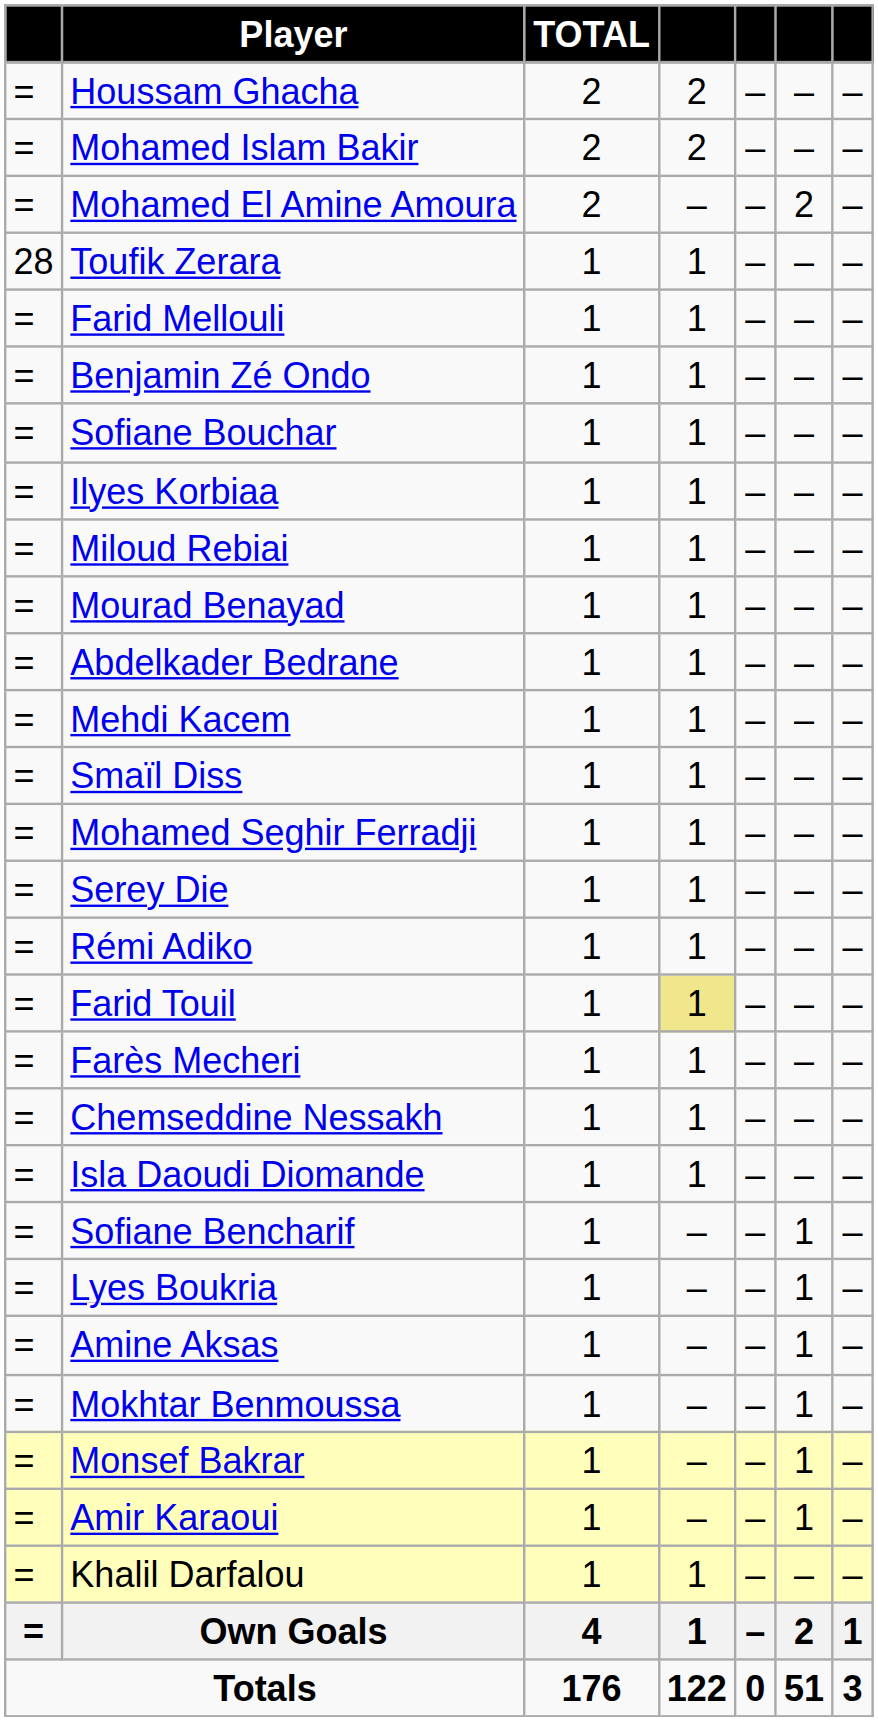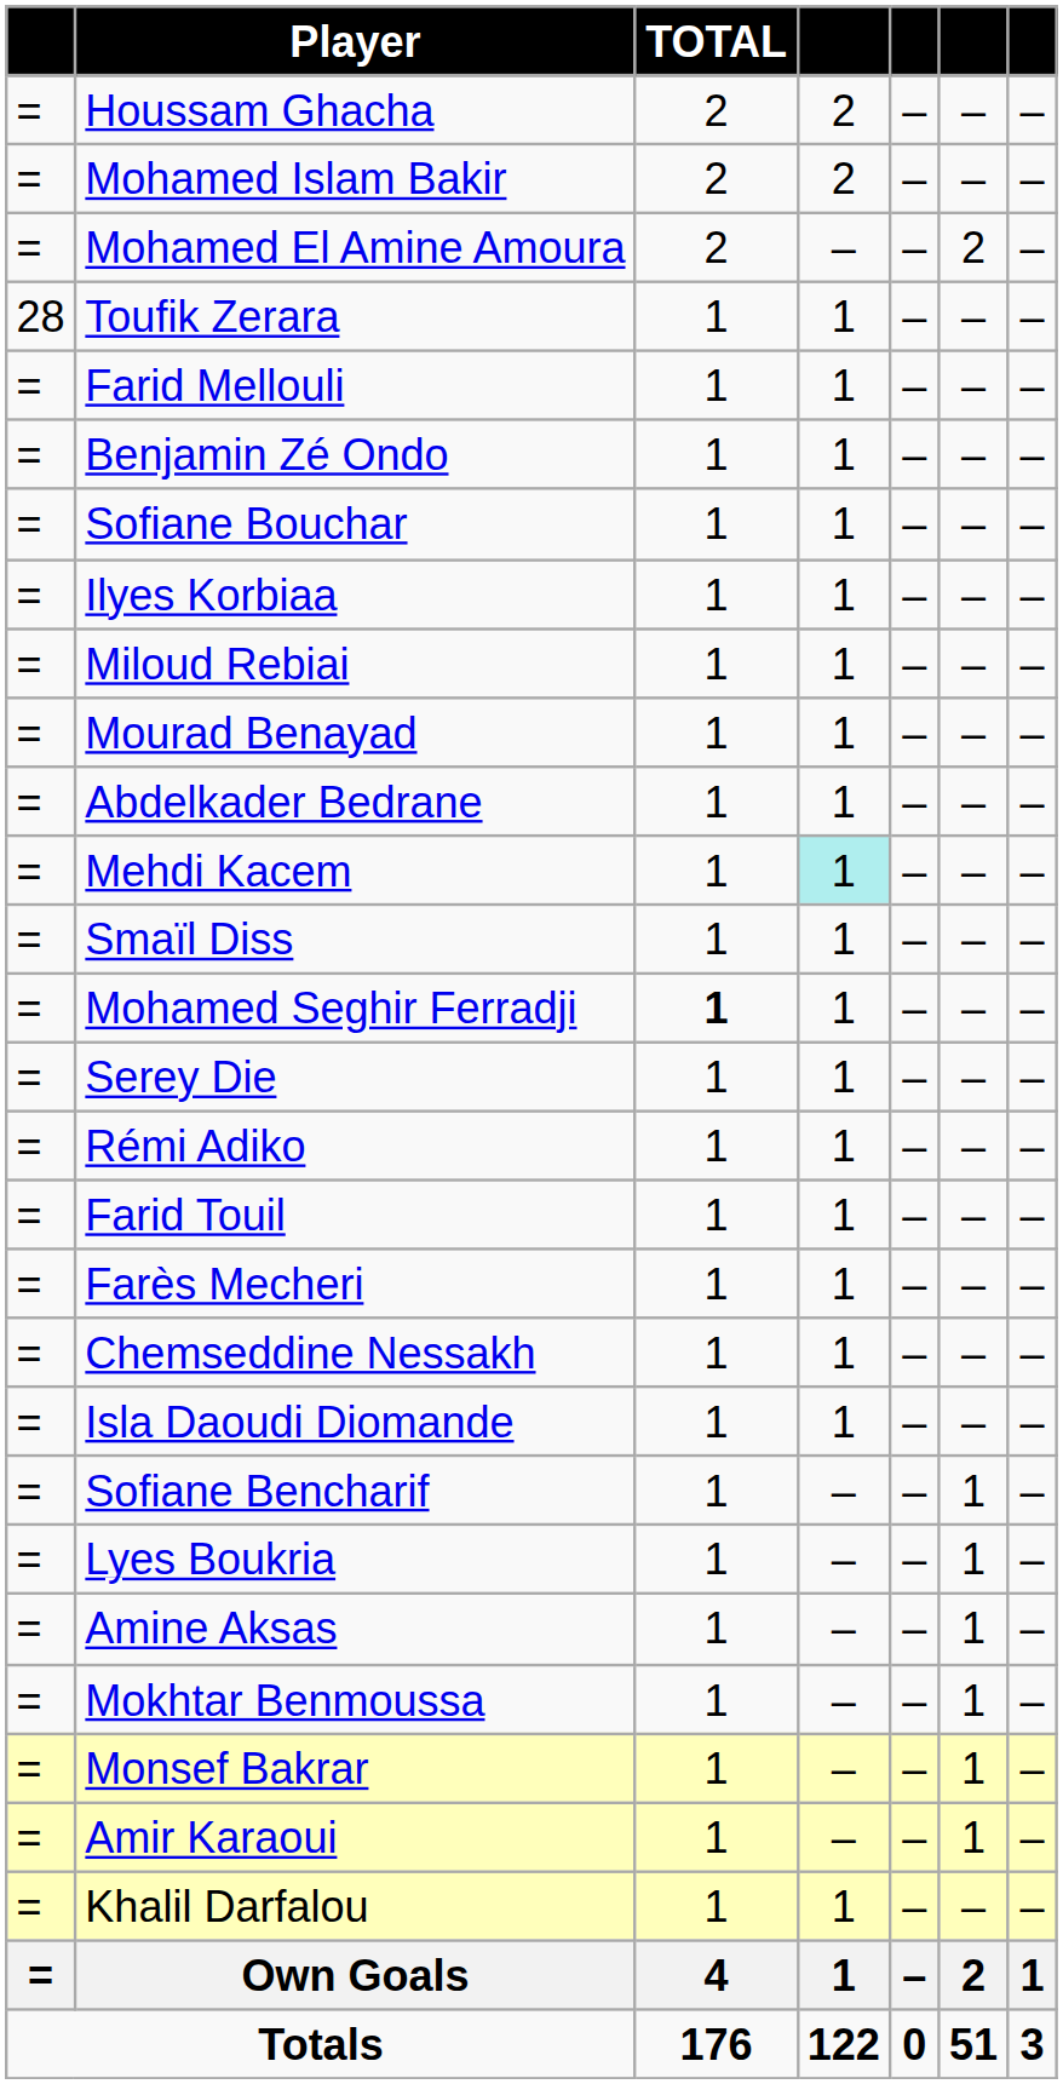Mehdi Kacem | column 4: no background -> paleturquoise background
Mohamed Seghir Ferradji | TOTAL: normal -> bold
Farid Touil | column 4: khaki background -> no background
